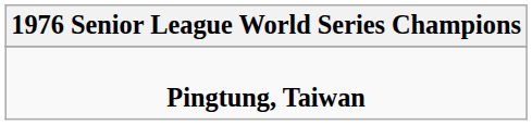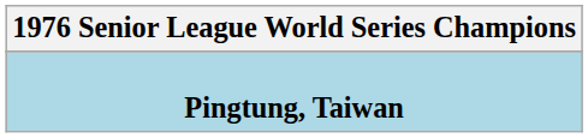row 2 | column 1: no background -> lightblue background
